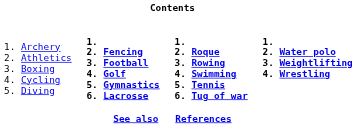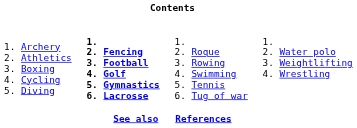Archery Athletics Boxing Cycling Diving | column 3: bold -> normal
Archery Athletics Boxing Cycling Diving | column 4: bold -> normal
